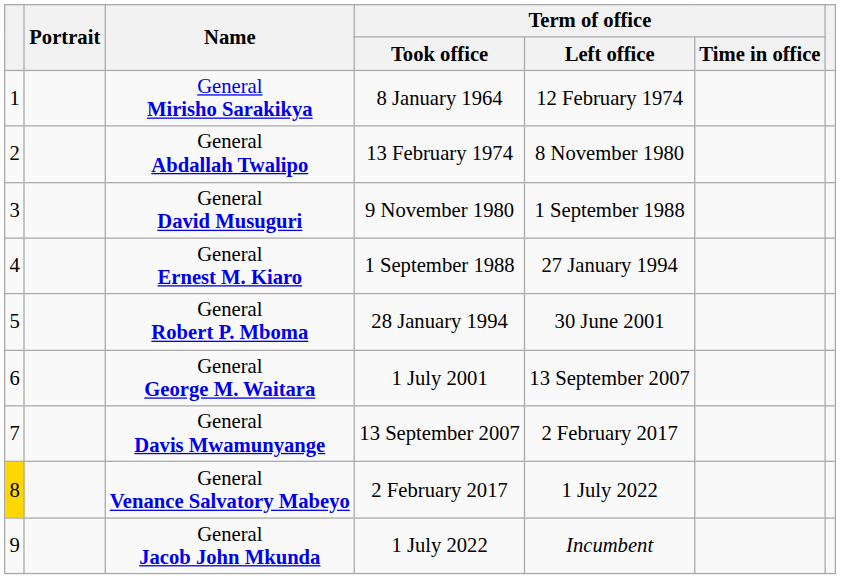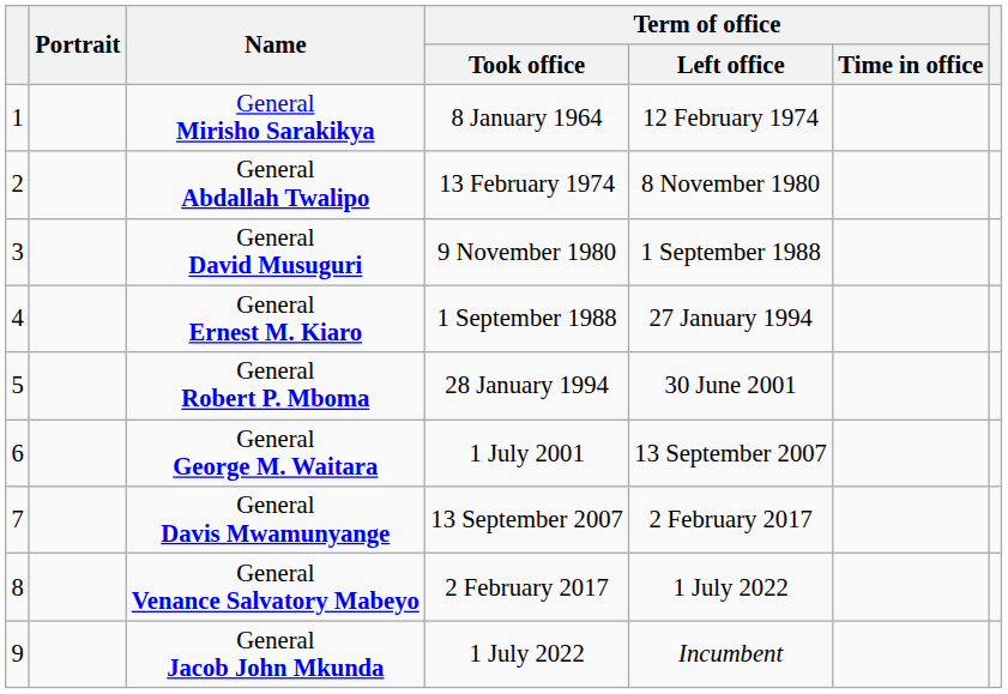General Venance Salvatory Mabeyo | column 1: gold background -> no background
